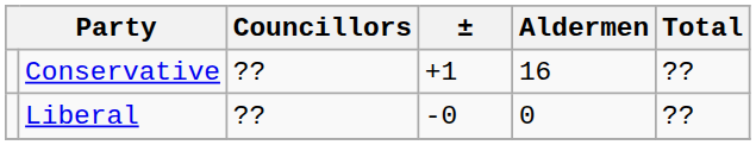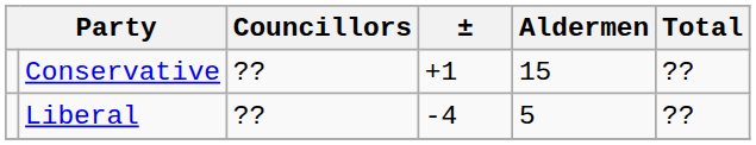Conservative | Aldermen: 16 -> 15
Liberal | ±: -0 -> -4
Liberal | Aldermen: 0 -> 5
